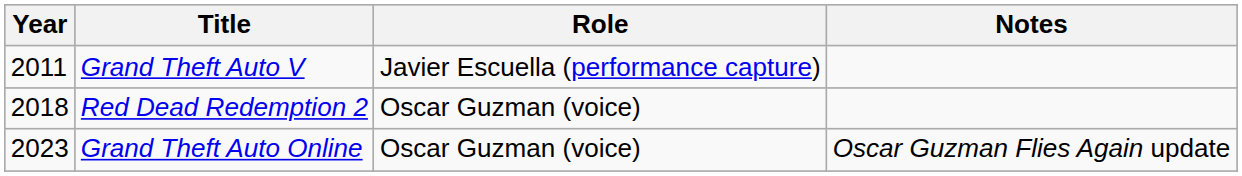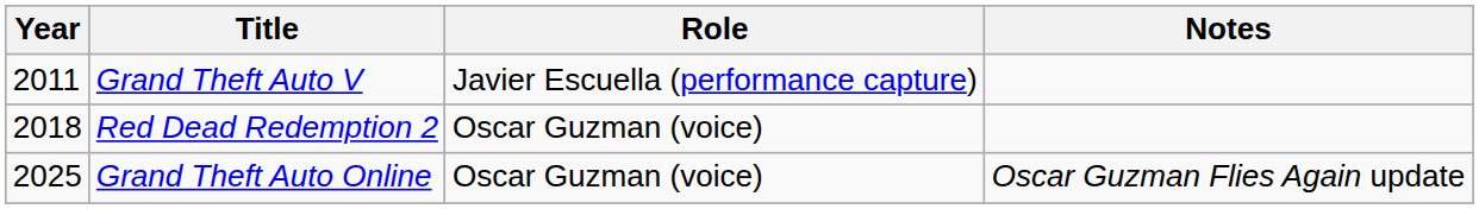Grand Theft Auto Online | Year: 2023 -> 2025
